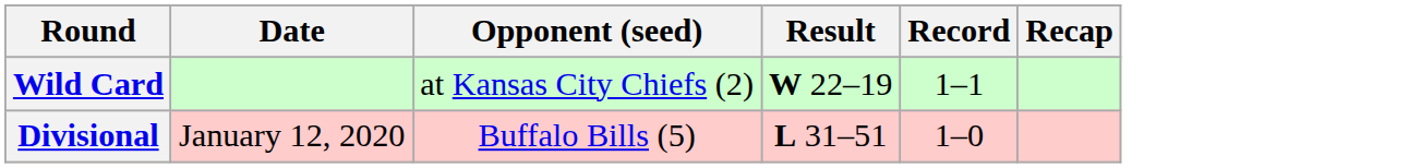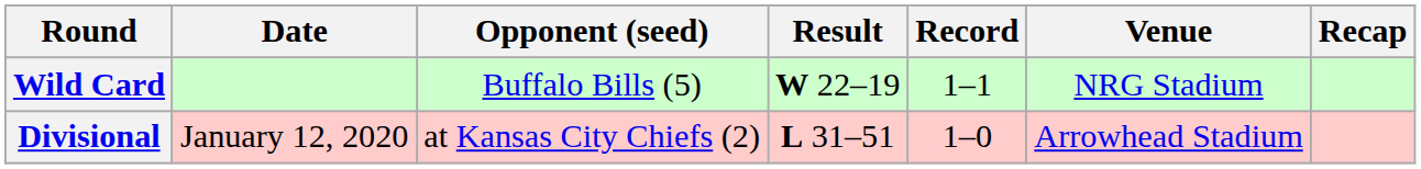+ column: Venue | NRG Stadium | Arrowhead Stadium
Wild Card | Opponent (seed): at Kansas City Chiefs (2) -> Buffalo Bills (5)
Divisional | Opponent (seed): Buffalo Bills (5) -> at Kansas City Chiefs (2)
